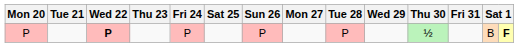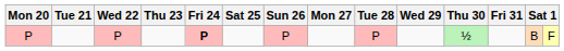row 2 | Wed 22: bold -> normal
row 2 | Fri 24: normal -> bold
row 2 | column 14: bold -> normal
